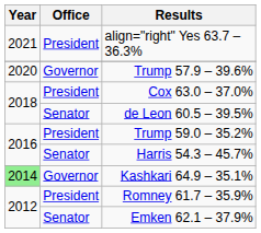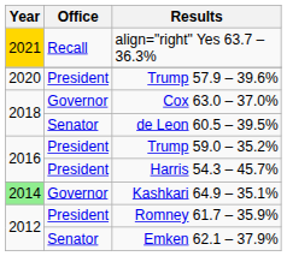align="right" Yes 63.7 – 36.3% | Year: no background -> gold background
align="right" Yes 63.7 – 36.3% | Office: President -> Recall
Trump 57.9 – 39.6% | Office: Governor -> President
Cox 63.0 – 37.0% | Office: President -> Governor
Harris 54.3 – 45.7% | Office: Senator -> President
